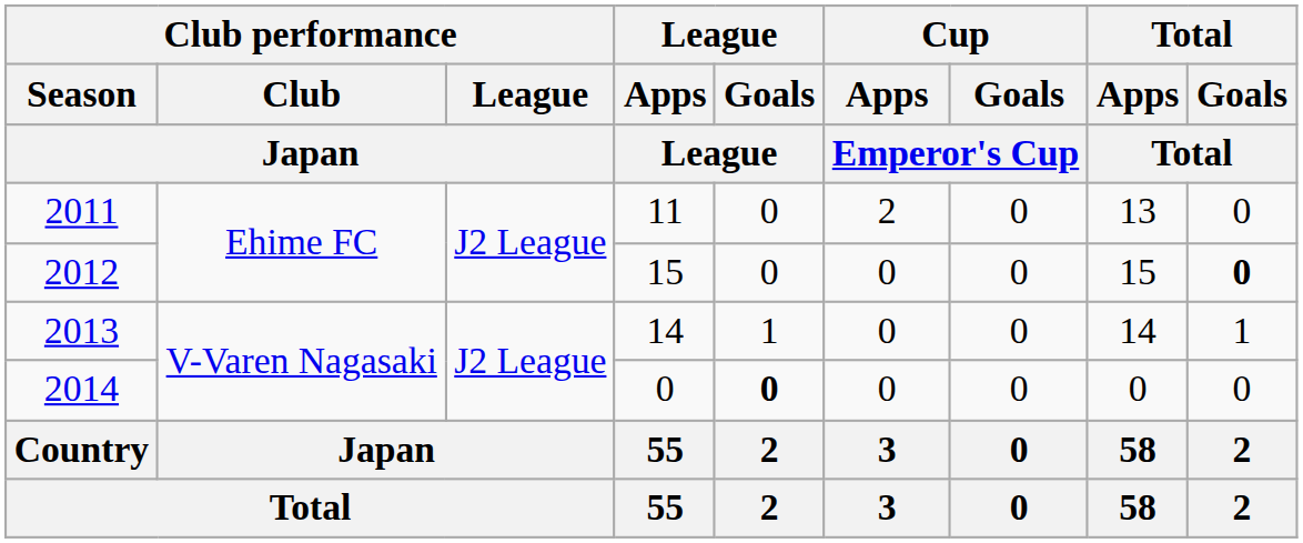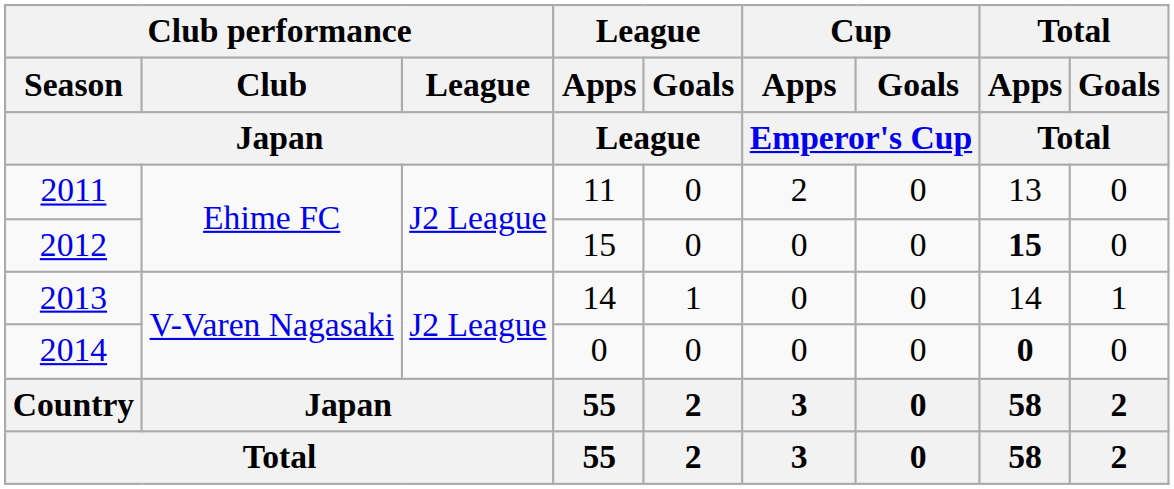2012 | Total / Apps / Total: normal -> bold
2012 | Total / Goals / Total: bold -> normal
2014 | League / Goals / League: bold -> normal
2014 | Total / Apps / Total: normal -> bold
